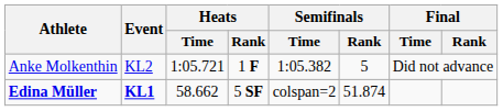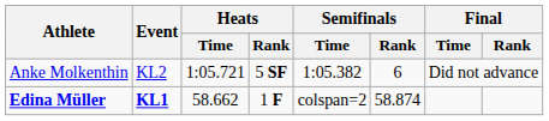Anke Molkenthin | Heats / Rank: 1 F -> 5 SF
Anke Molkenthin | Semifinals / Rank: 5 -> 6
Edina Müller | Heats / Rank: 5 SF -> 1 F
Edina Müller | Semifinals / Rank: 51.874 -> 58.874
